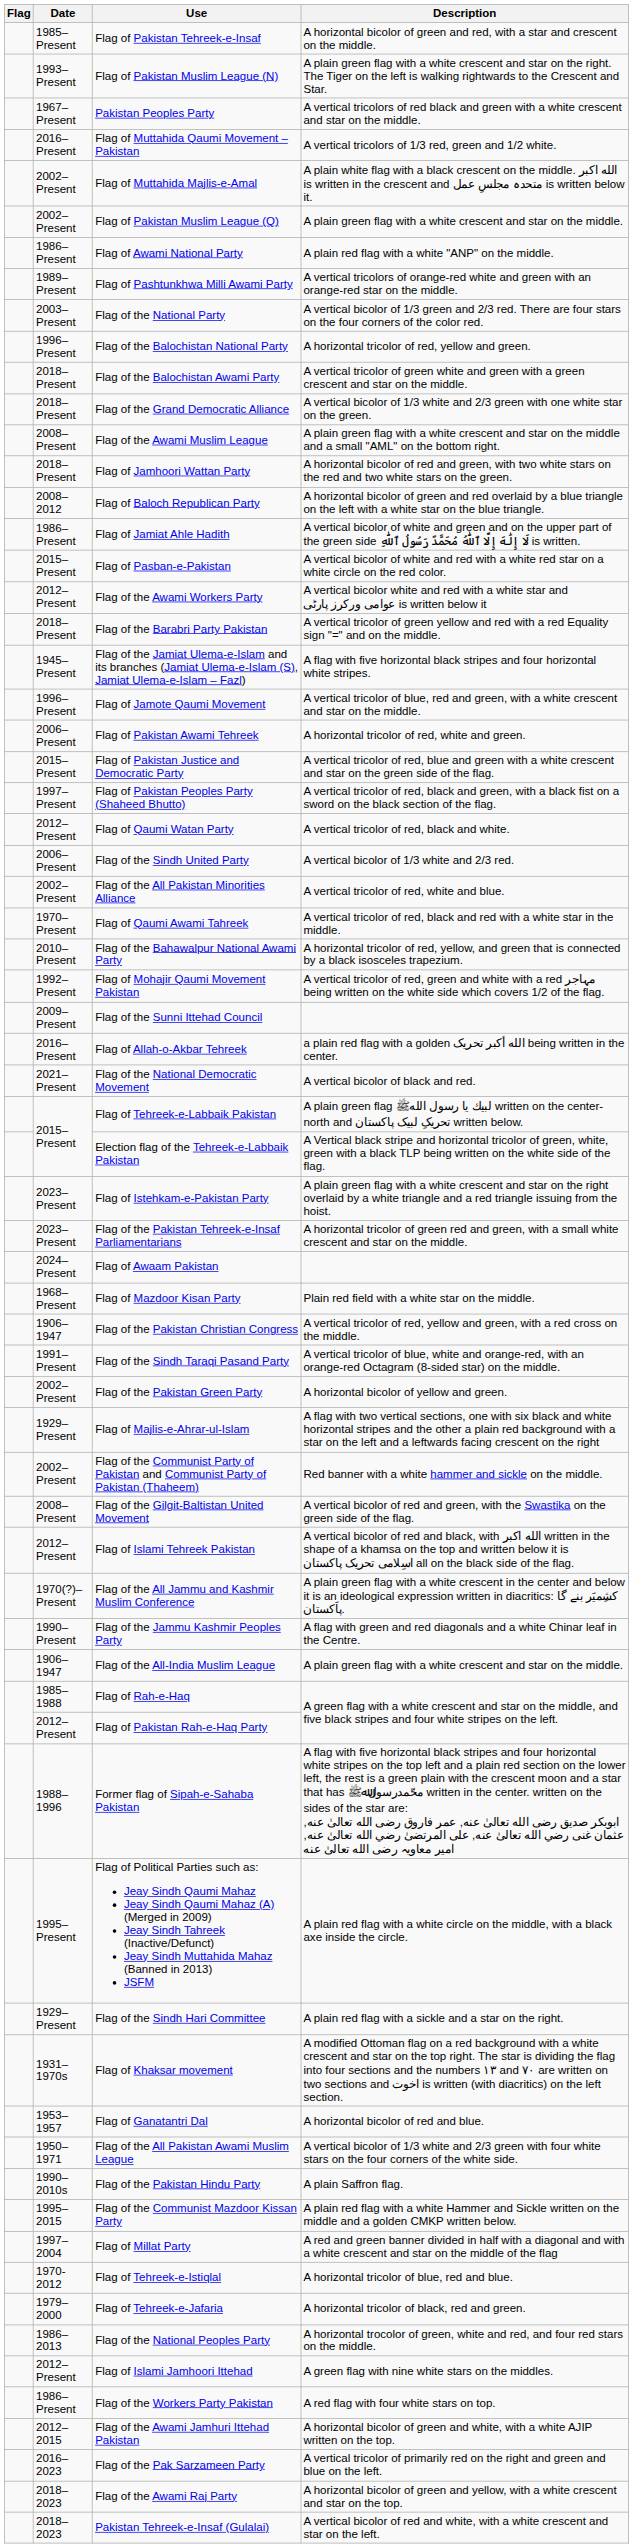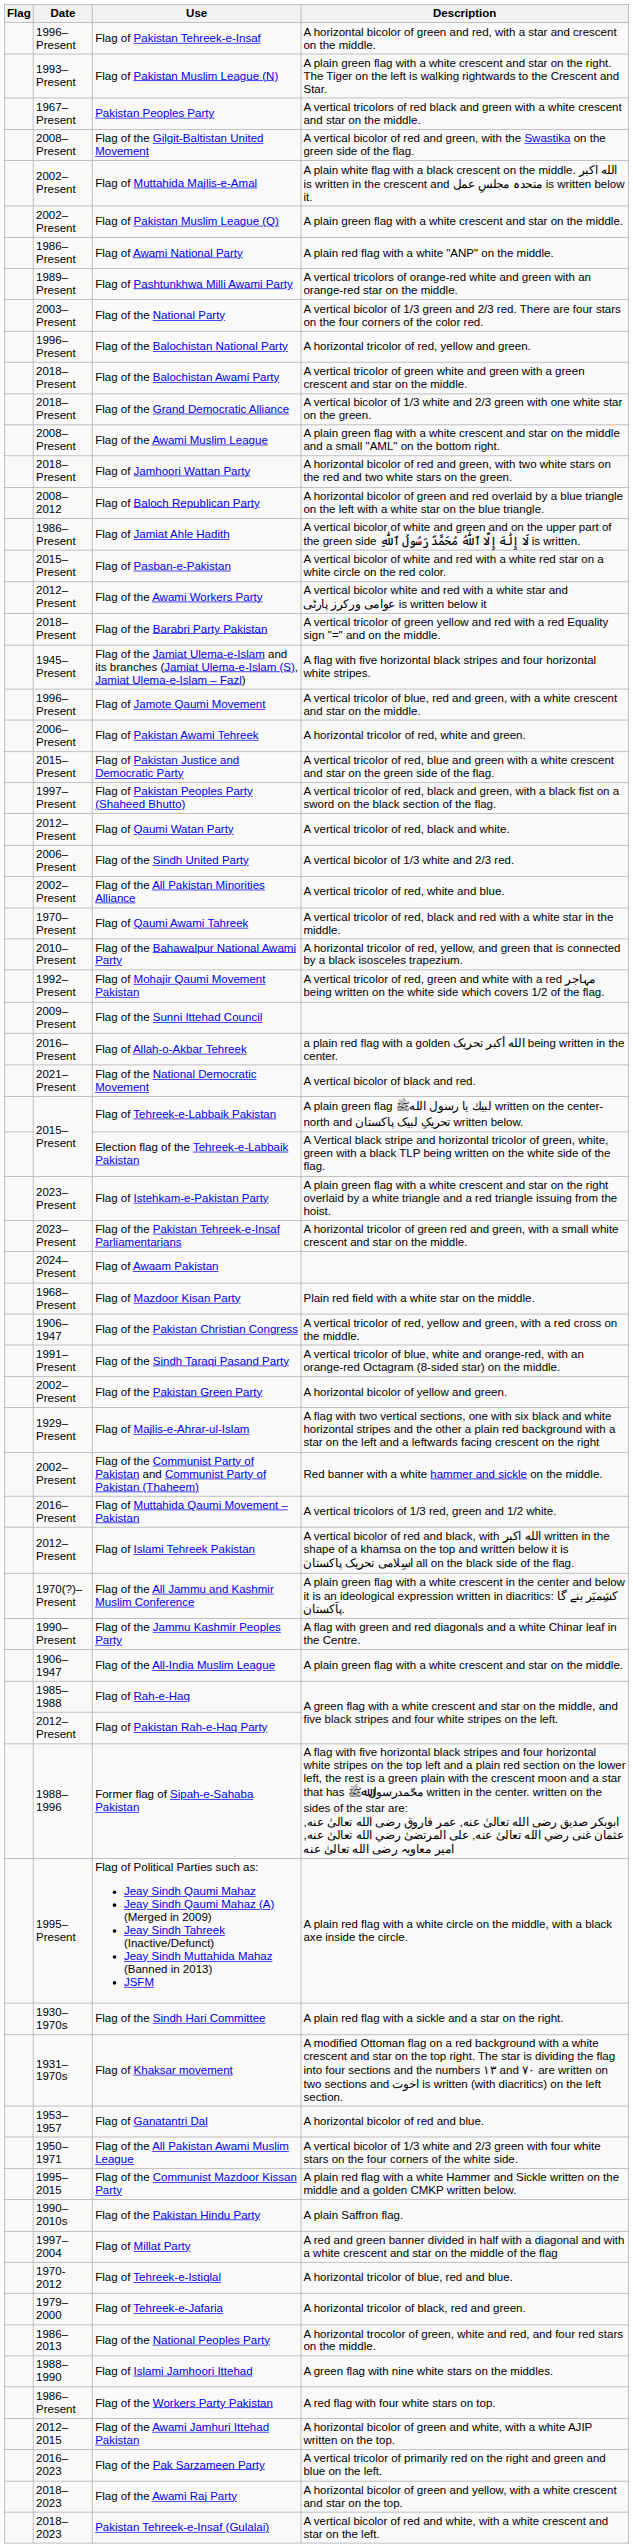Flag of Pakistan Tehreek-e-Insaf | Date: 1985–Present -> 1996–Present
rows swapped: Flag of Muttahida Qaumi Movement – Pakistan <-> Flag of the Gilgit-Baltistan United Movement
Flag of the Sindh Hari Committee | Date: 1929–Present -> 1930–1970s
rows swapped: Flag of the Pakistan Hindu Party <-> Flag of the Communist Mazdoor Kissan Party
Flag of Islami Jamhoori Ittehad | Date: 2012–Present -> 1988–1990
